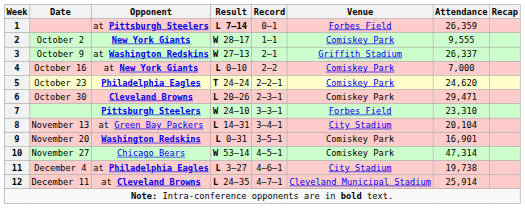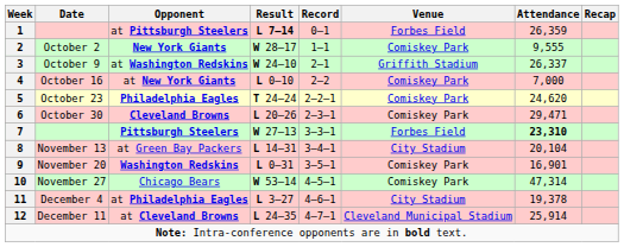3 | Result: W 27–13 -> W 24–10
7 | Result: W 24–10 -> W 27–13
7 | Attendance: normal -> bold
11 | Attendance: 19,738 -> 19,378
